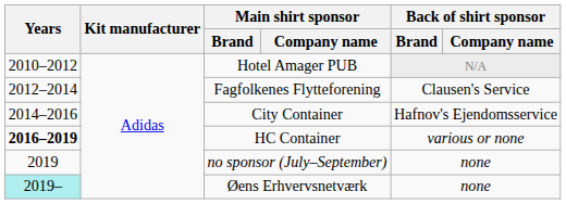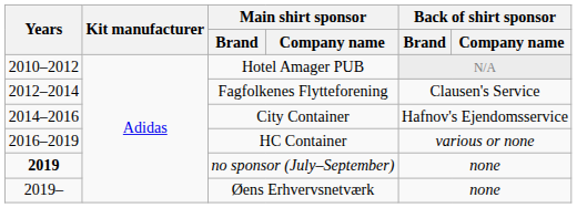HC Container | Years: bold -> normal
no sponsor (July–September) | Years: normal -> bold
Øens Erhvervsnetværk | Years: paleturquoise background -> no background
